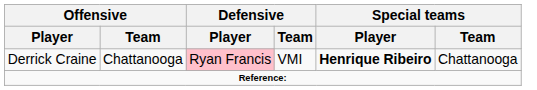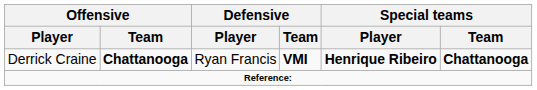Derrick Craine | Offensive / Team: normal -> bold
Derrick Craine | Defensive / Player: pink background -> no background
Derrick Craine | Defensive / Team: normal -> bold
Derrick Craine | Special teams / Team: normal -> bold
